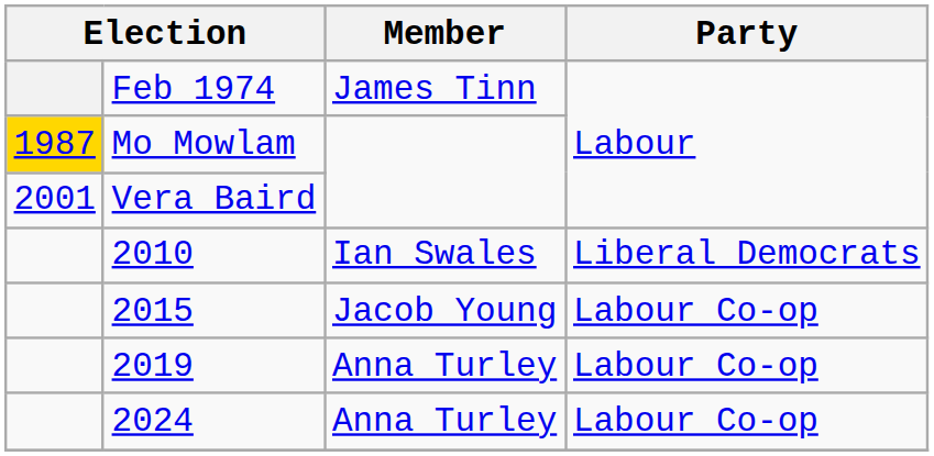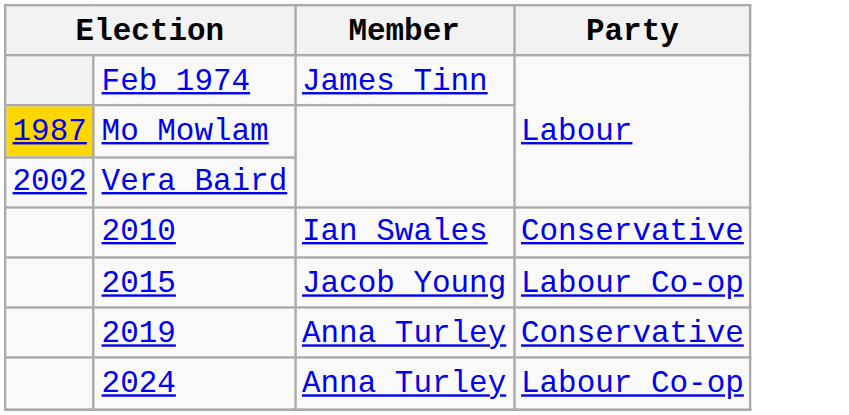Vera Baird | column 1: 2001 -> 2002
2010 | Party: Liberal Democrats -> Conservative
2019 | Party: Labour Co-op -> Conservative
